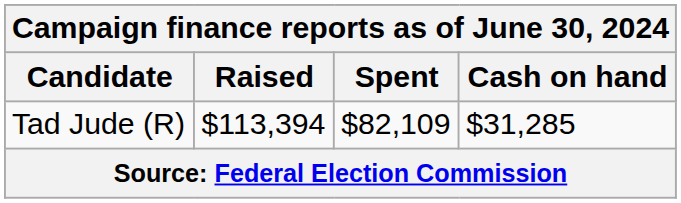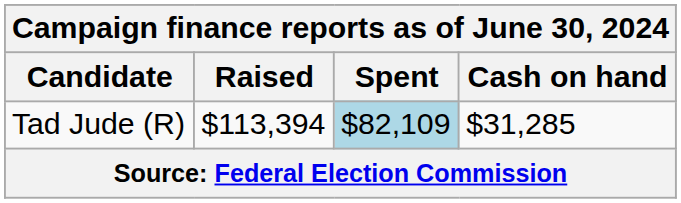Tad Jude (R) | Spent: no background -> lightblue background
